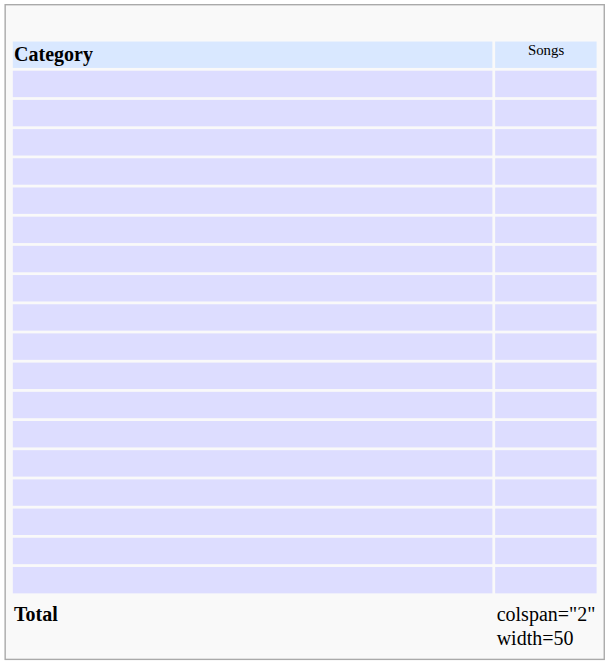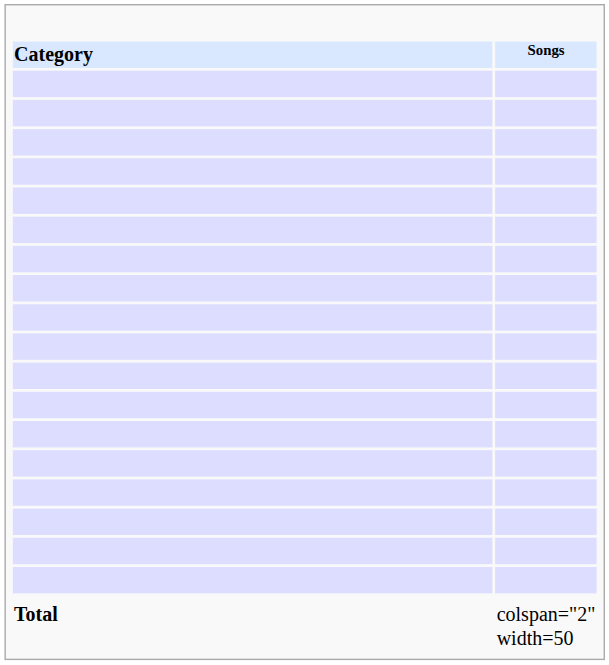row 1 | column 2: normal -> bold
